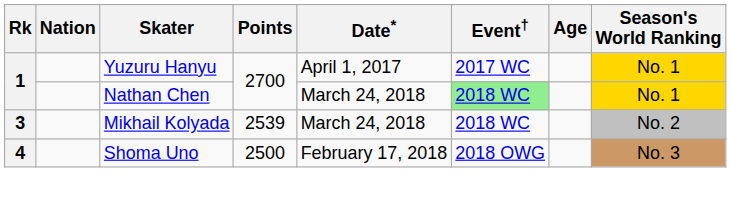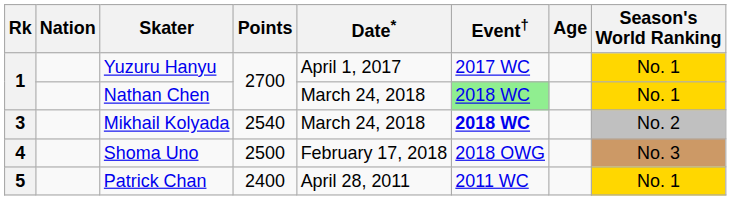Mikhail Kolyada | Points: 2539 -> 2540
Mikhail Kolyada | Event†: normal -> bold
+ row: 5 | Patrick Chan | 2400 | April 28, 2011 | 2011 WC | No. 1
